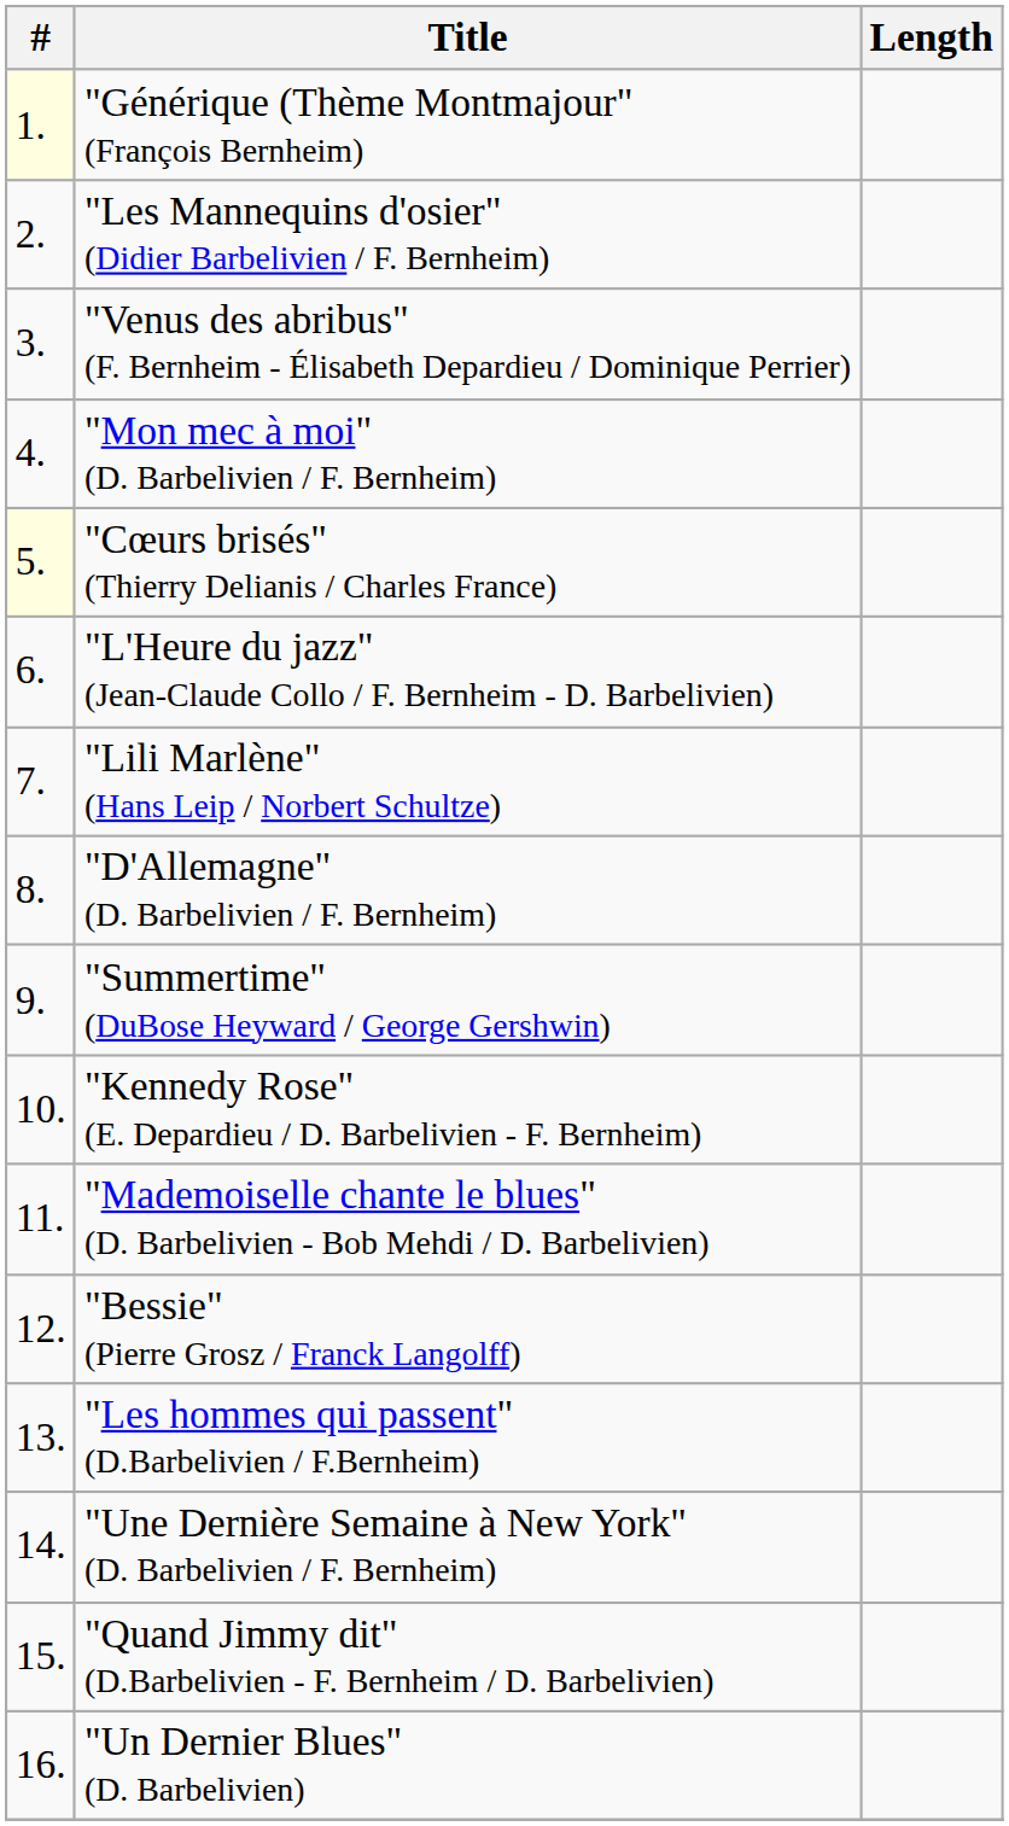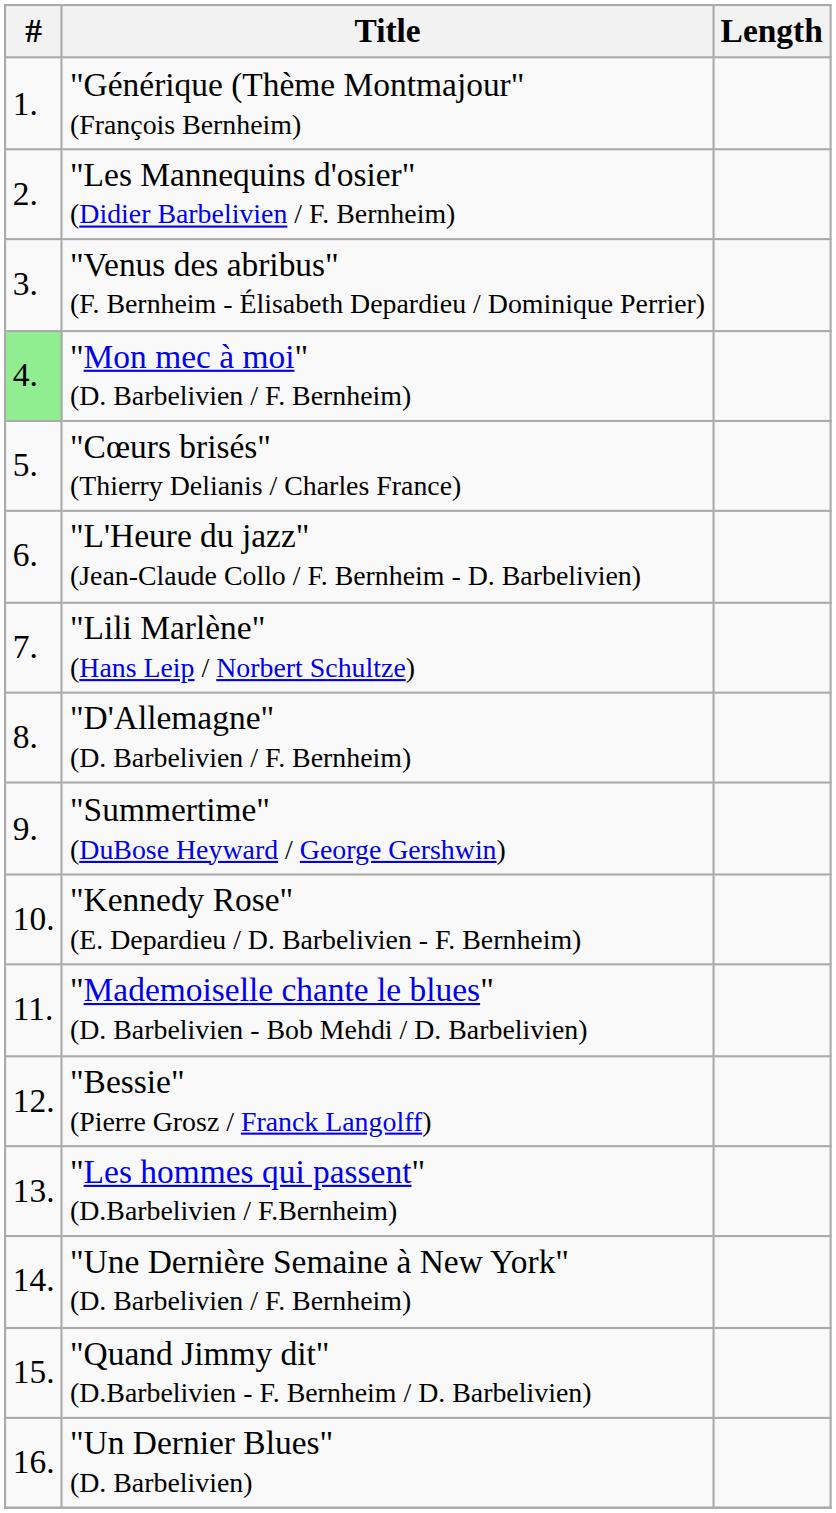"Générique (Thème Montmajour" (François Bernheim) | #: lightyellow background -> no background
"Mon mec à moi" (D. Barbelivien / F. Bernheim) | #: no background -> lightgreen background
"Cœurs brisés" (Thierry Delianis / Charles France) | #: lightyellow background -> no background
